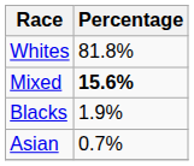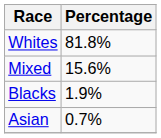Mixed | Percentage: bold -> normal
